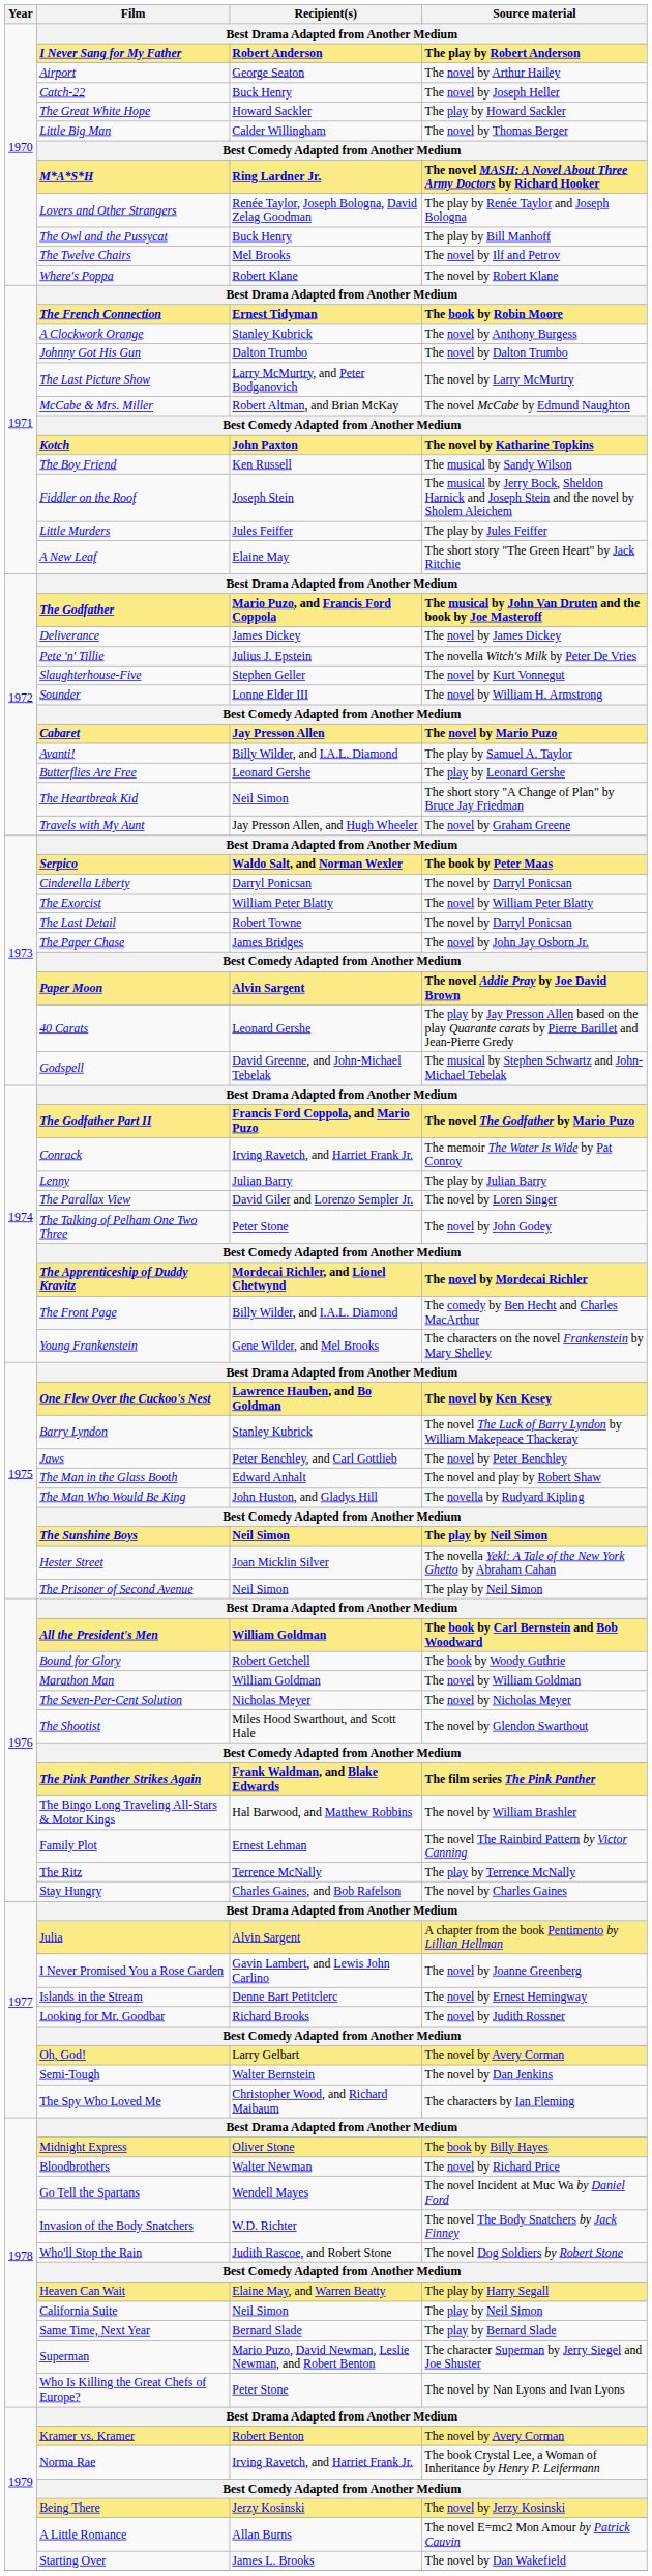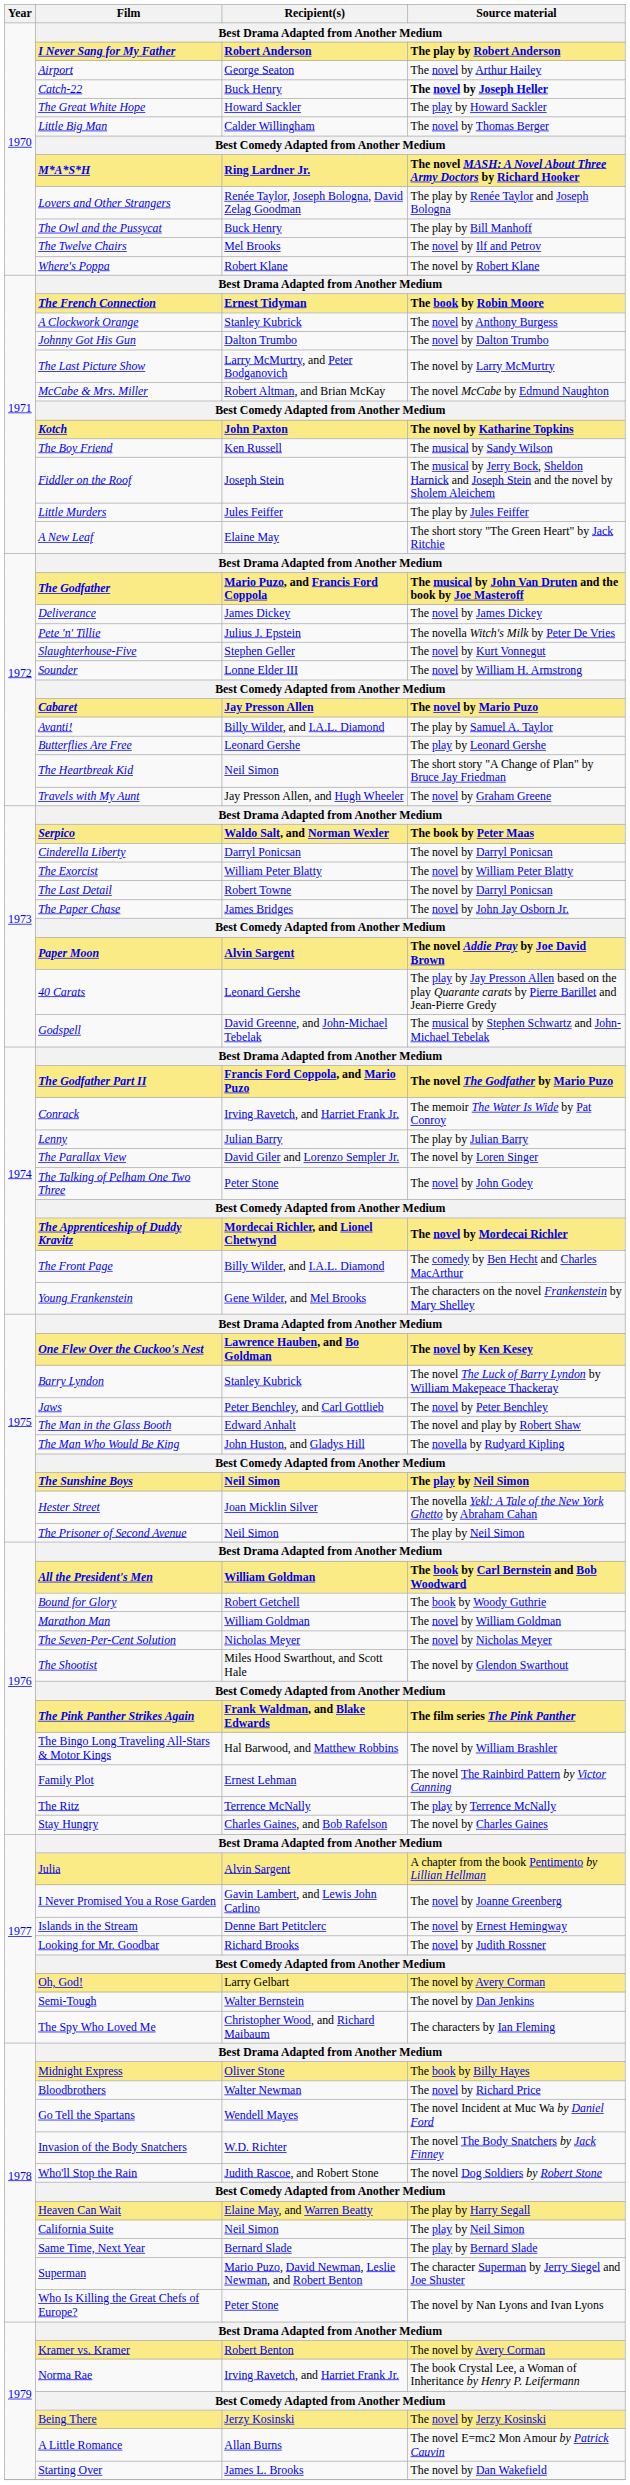Catch-22 | Source material: normal -> bold
